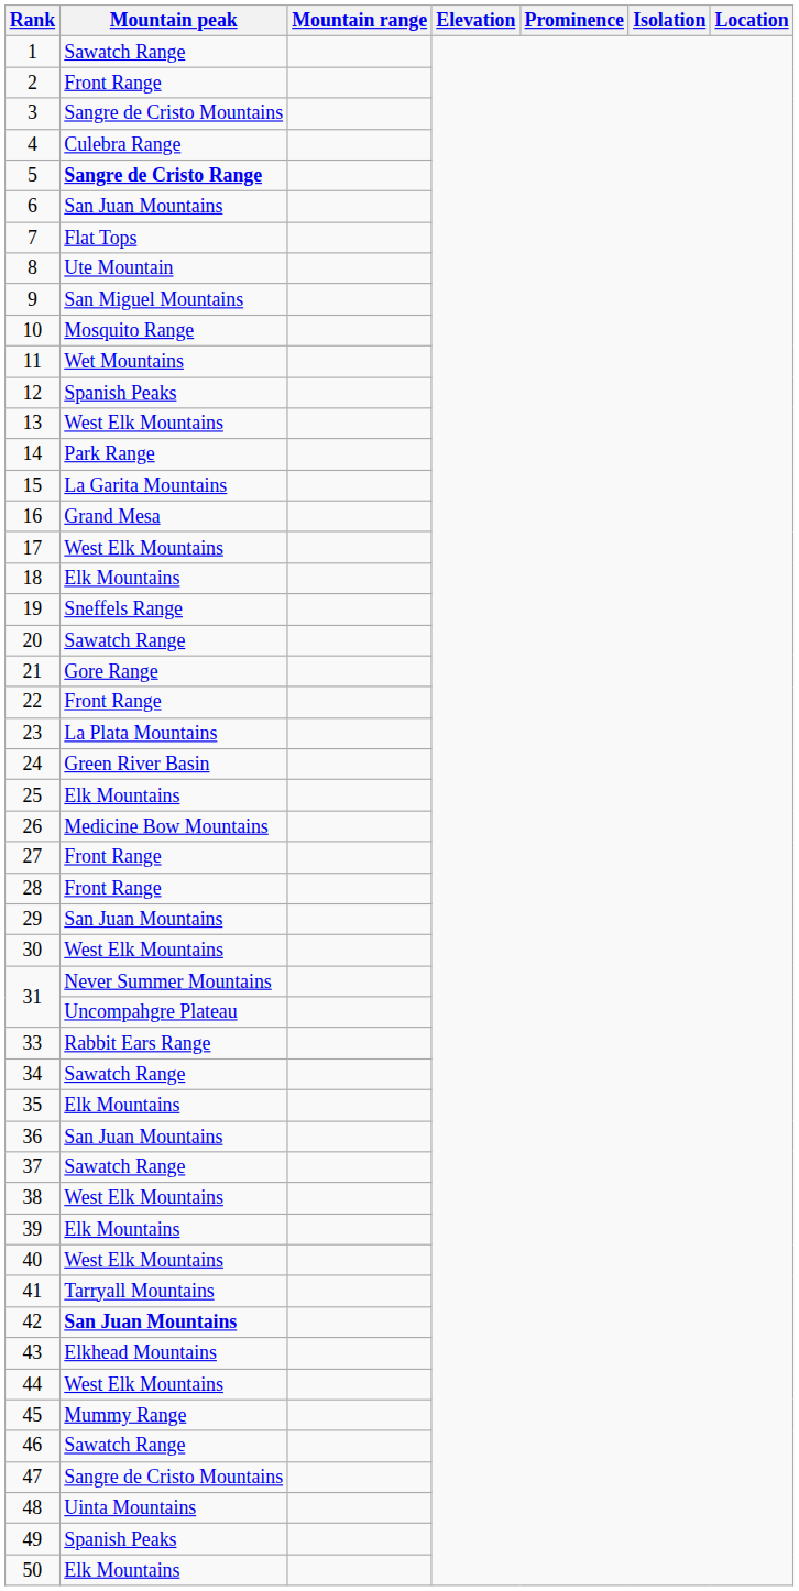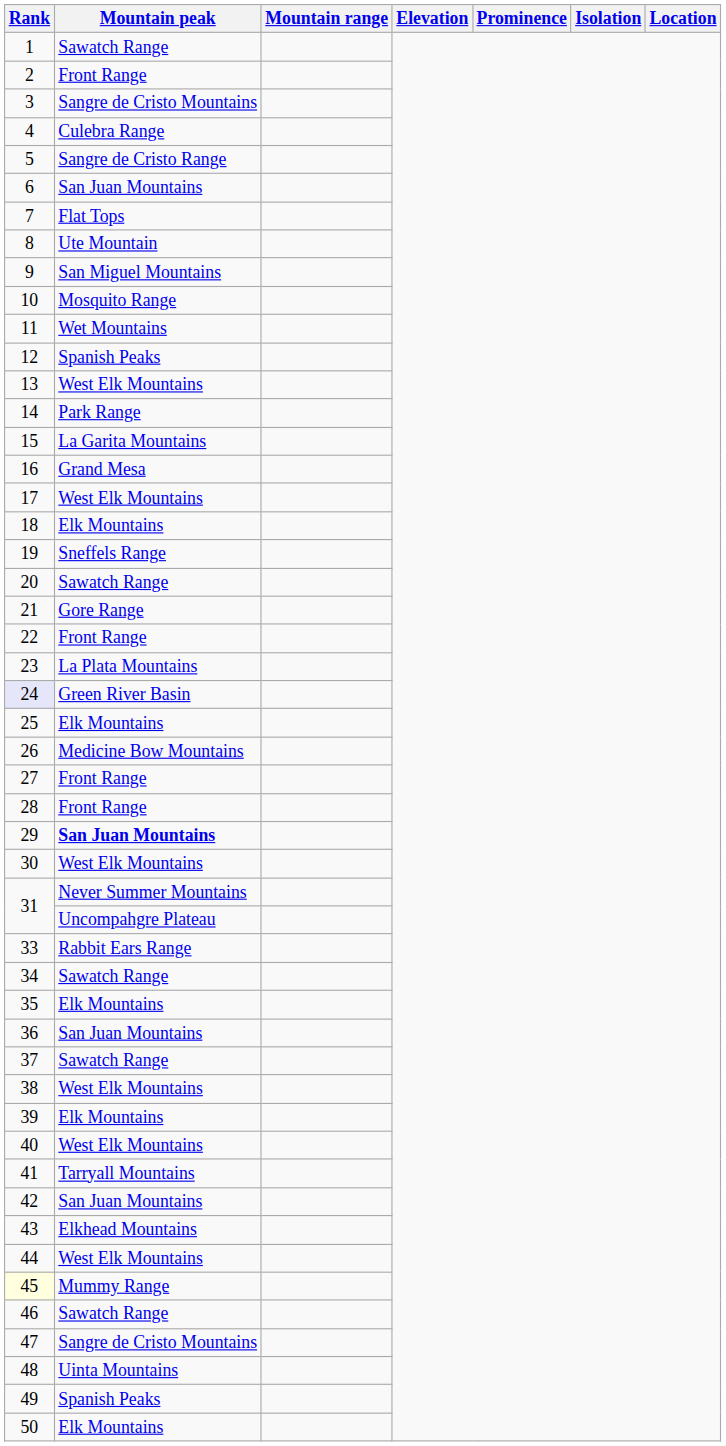5 | Mountain peak: bold -> normal
24 | Rank: no background -> lavender background
29 | Mountain peak: normal -> bold
42 | Mountain peak: bold -> normal
45 | Rank: no background -> lightyellow background
